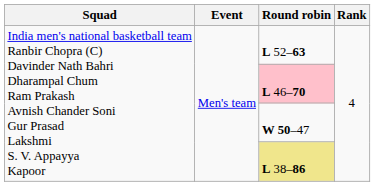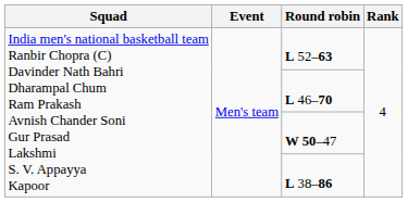L 46–70 | Round robin: pink background -> no background
L 38–86 | Round robin: khaki background -> no background
